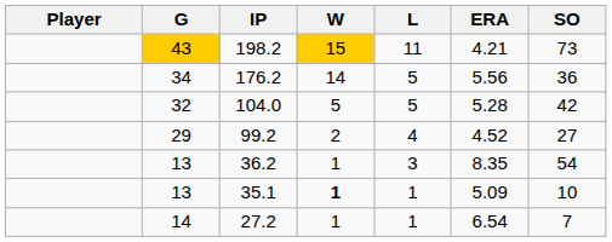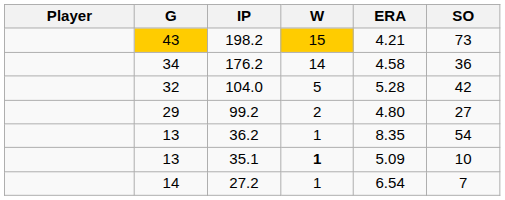- column: L | 11 | 5 | 5 | 4 | 3 | 1 | 1
176.2 | ERA: 5.56 -> 4.58
99.2 | ERA: 4.52 -> 4.80
